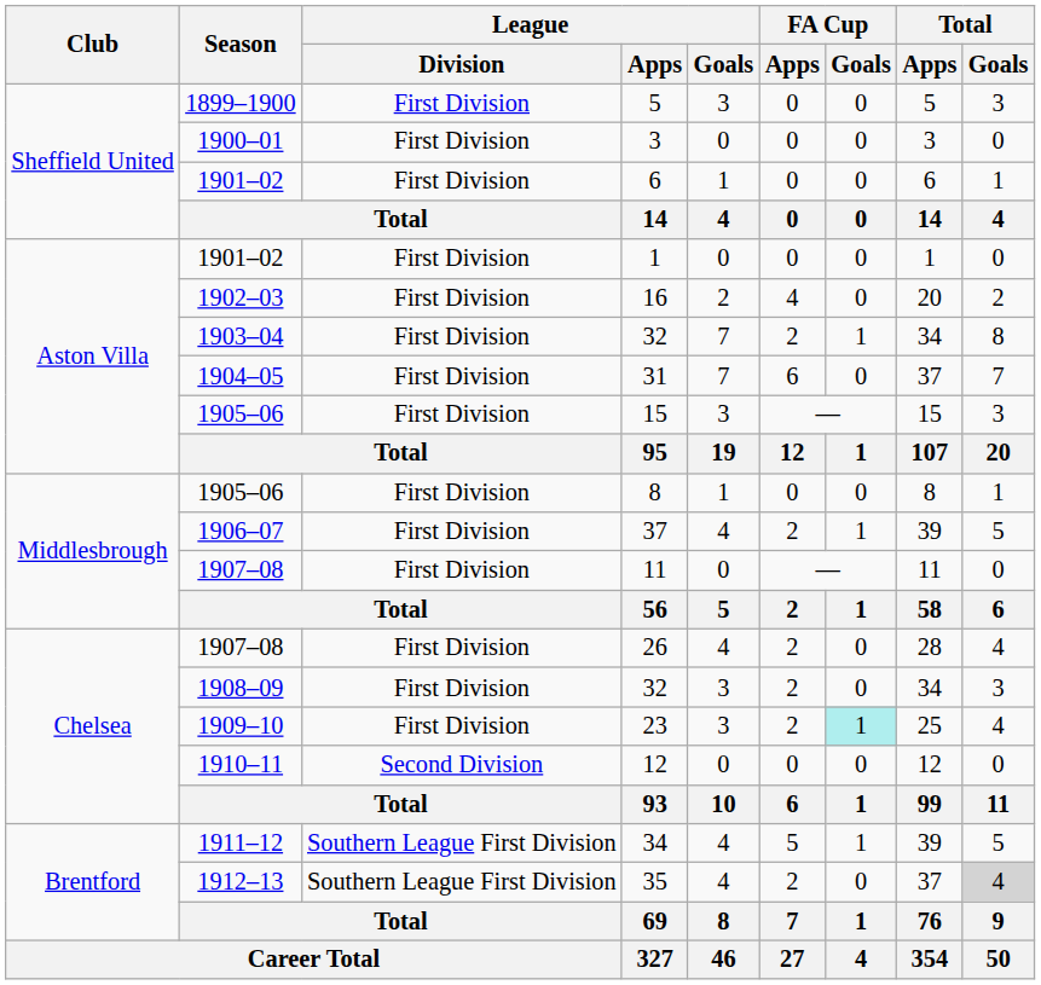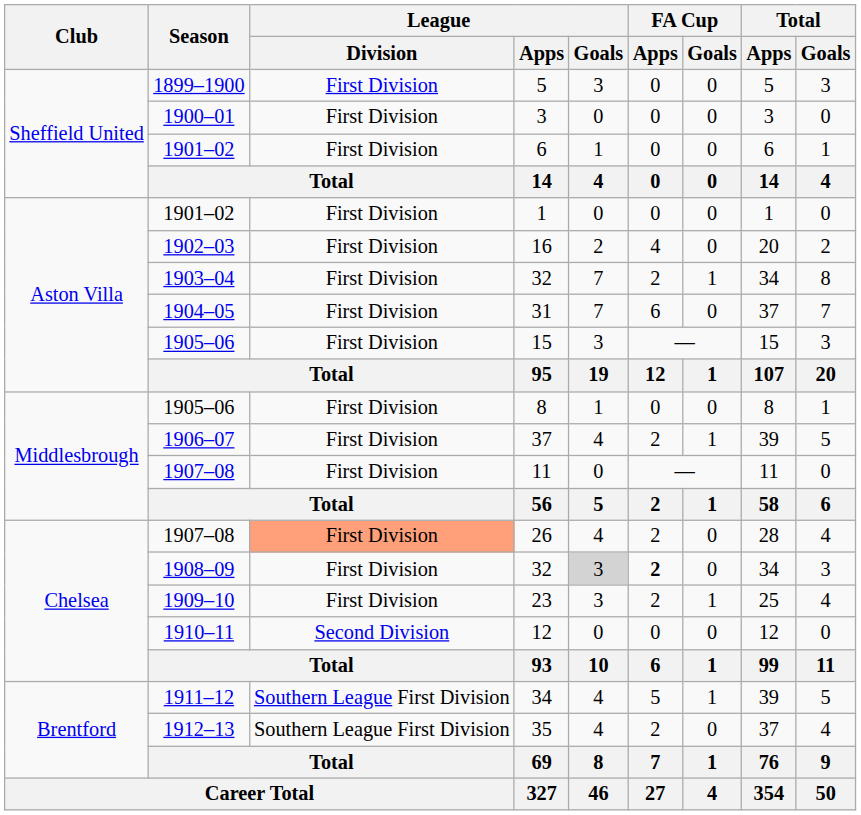26 | League / Division: no background -> lightsalmon background
1908–09 / 32 | League / Goals: no background -> lightgrey background
1908–09 / 32 | FA Cup / Apps: normal -> bold
23 | FA Cup / Goals: paleturquoise background -> no background
35 | Total / Goals: lightgrey background -> no background
